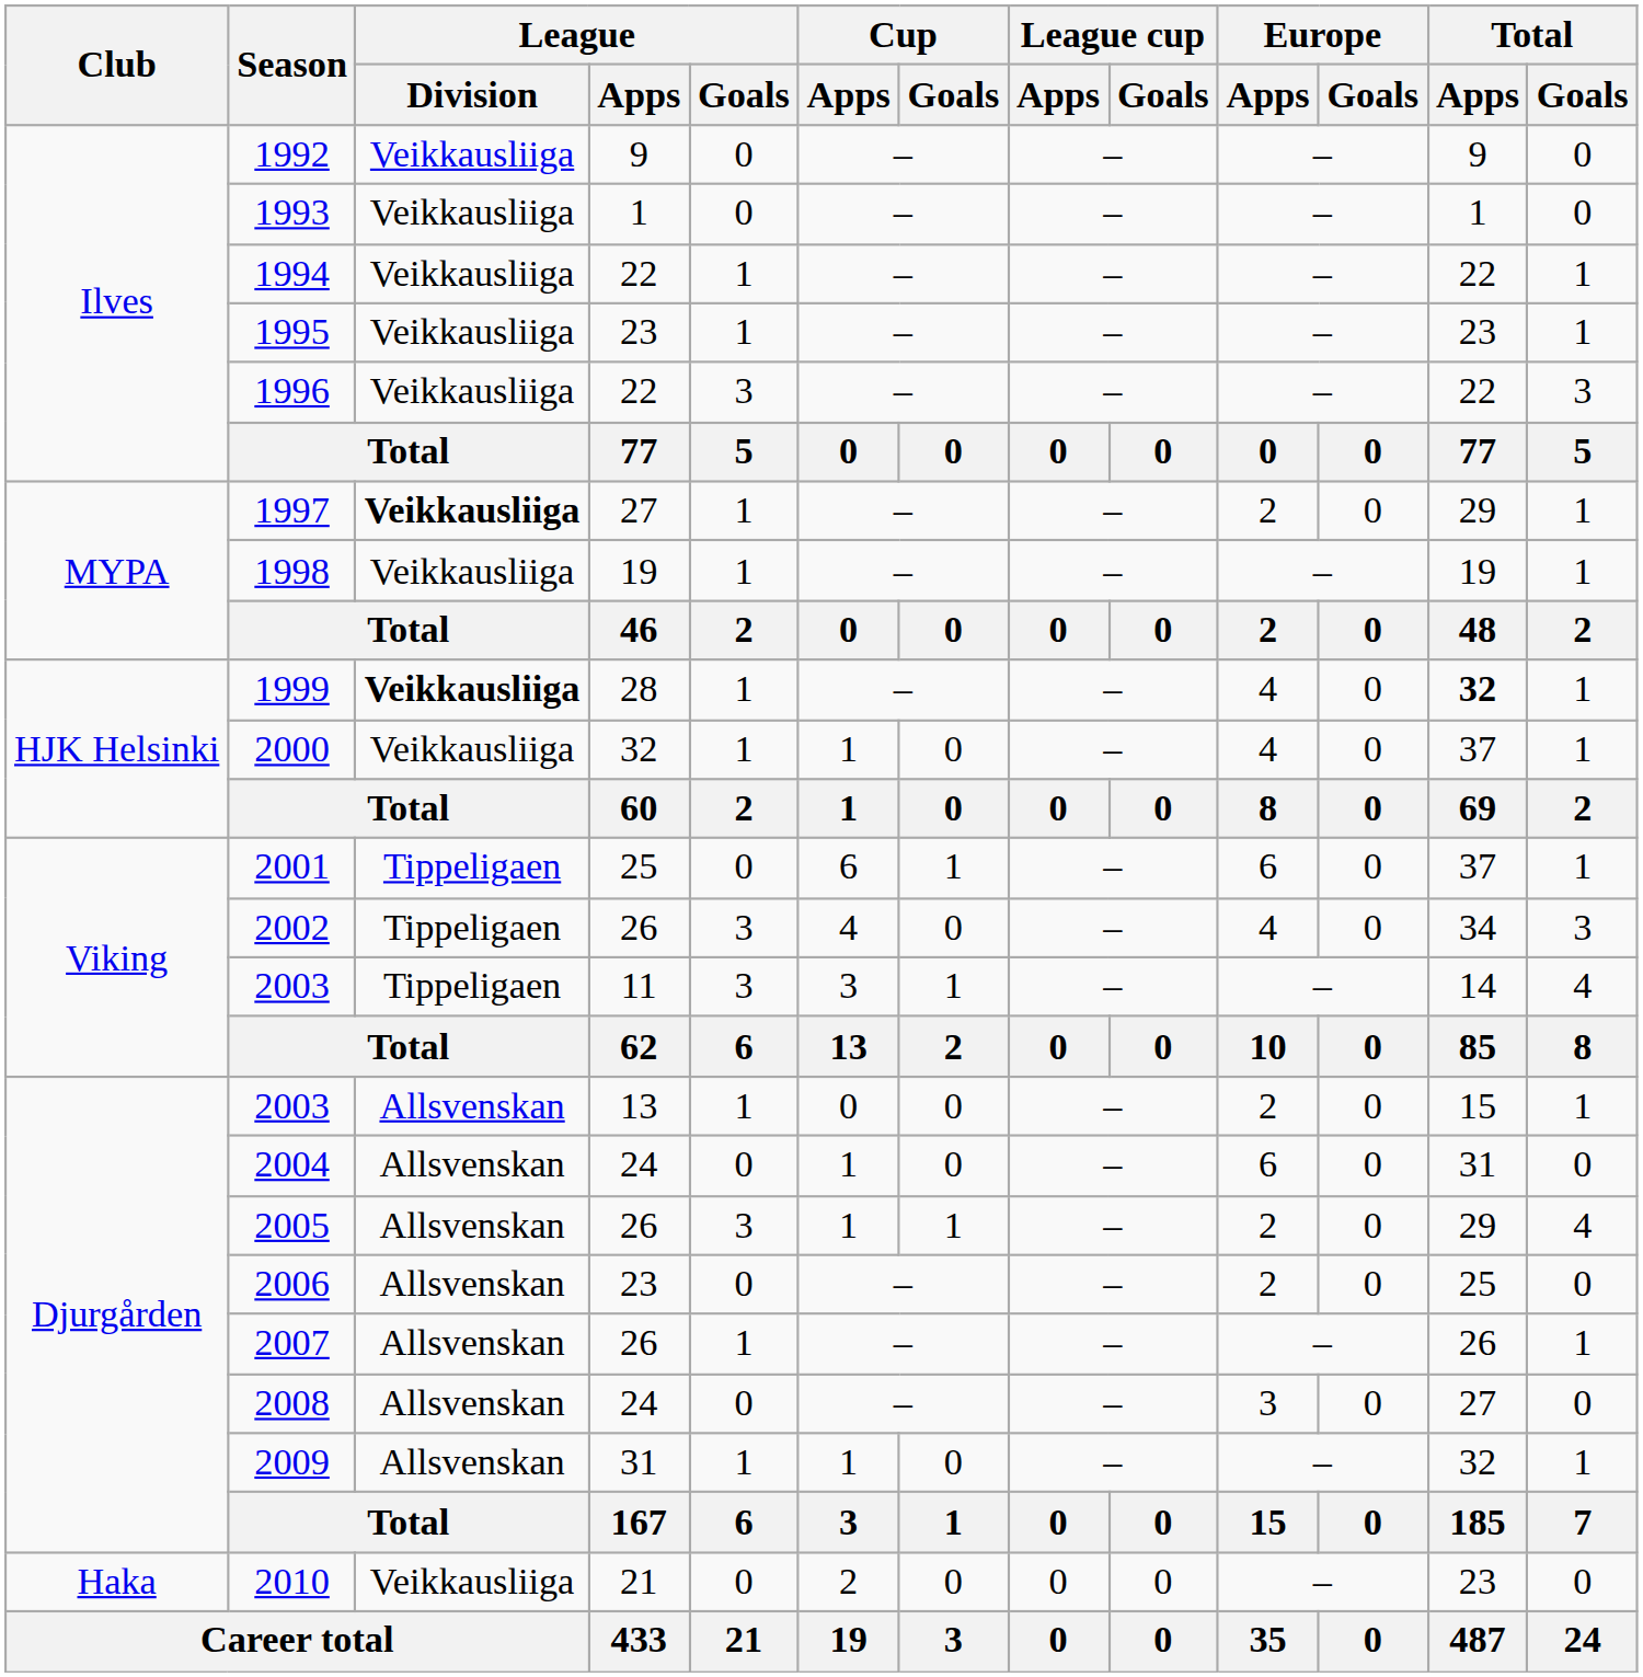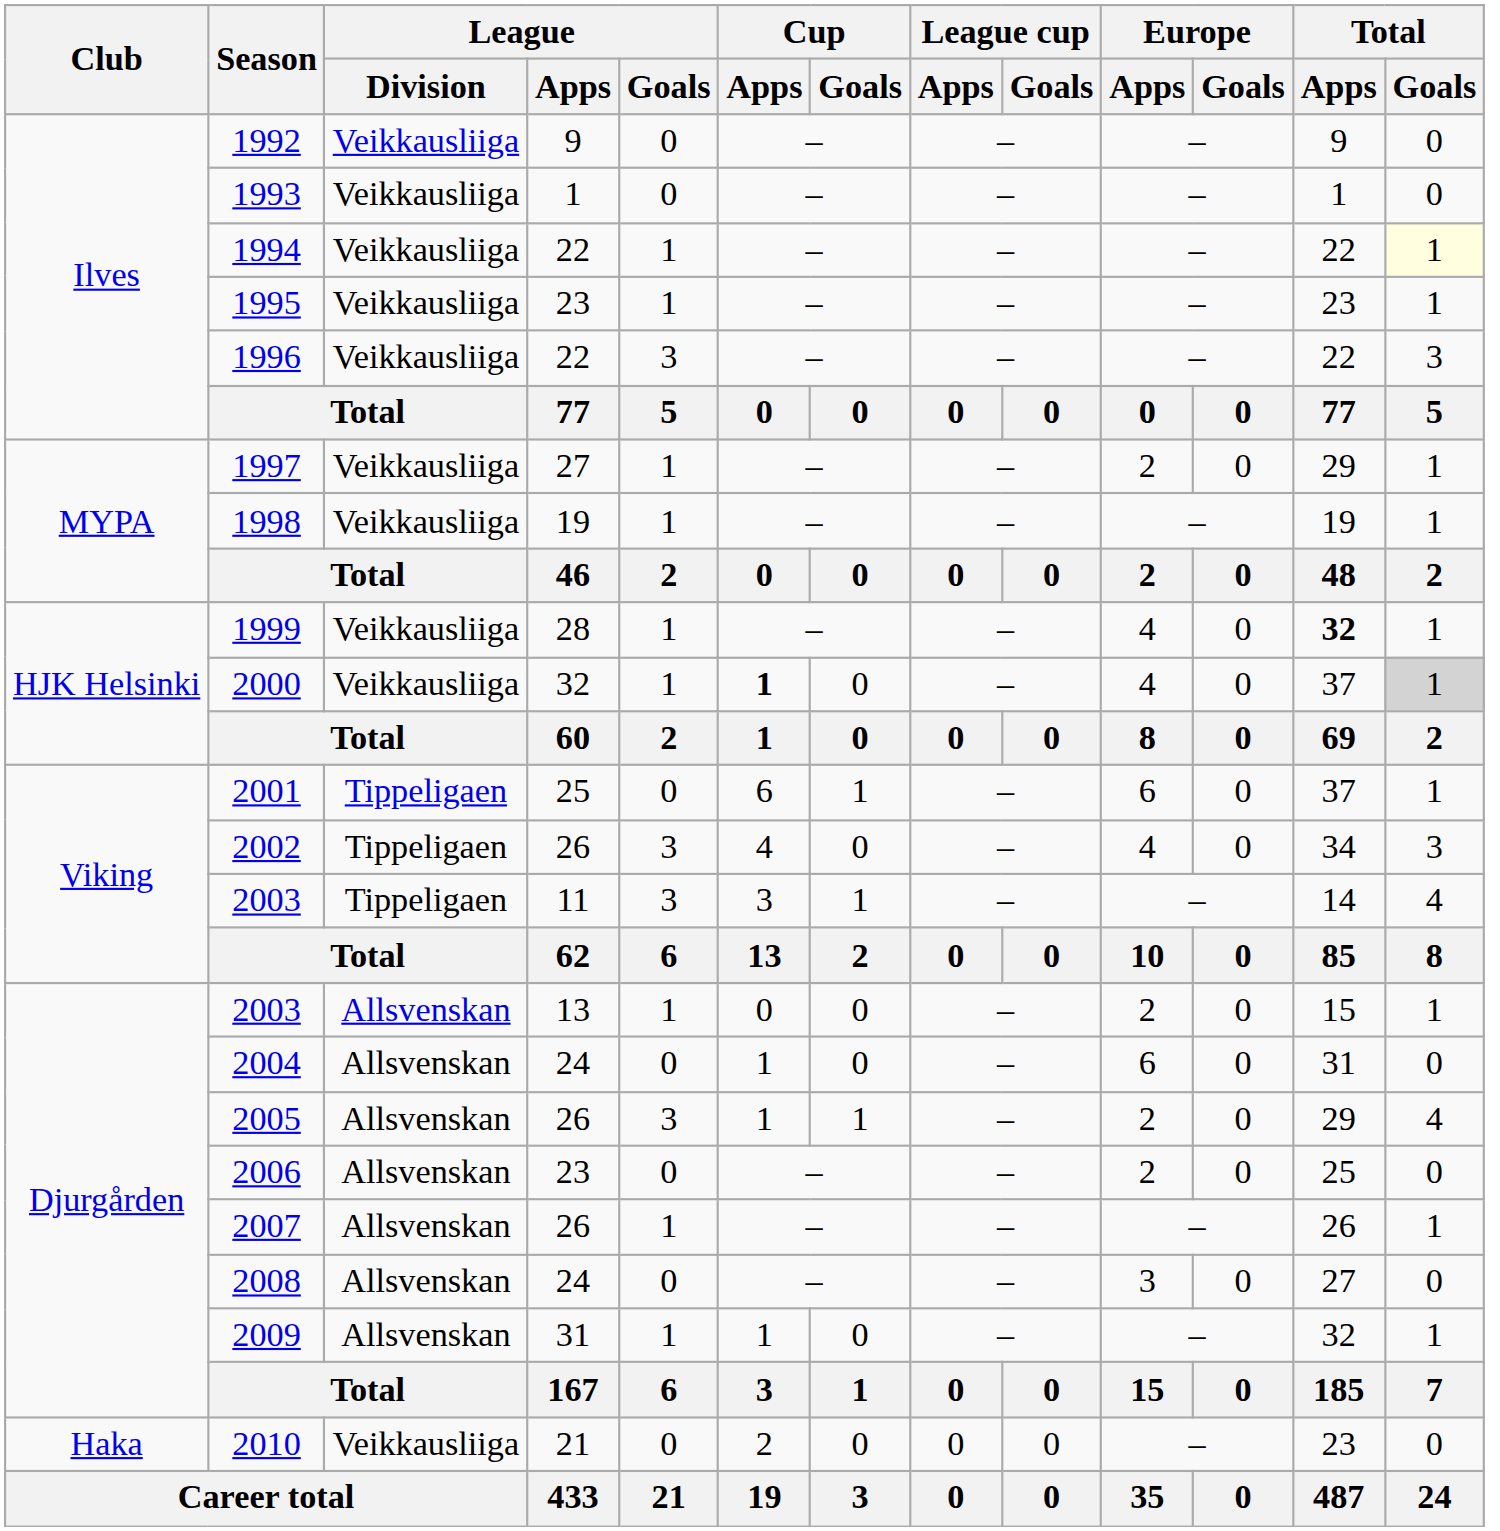1994 | Total / Goals: no background -> lightyellow background
1997 | League / Division: bold -> normal
1999 | League / Division: bold -> normal
2000 | Cup / Apps: normal -> bold
2000 | Total / Goals: no background -> lightgrey background
